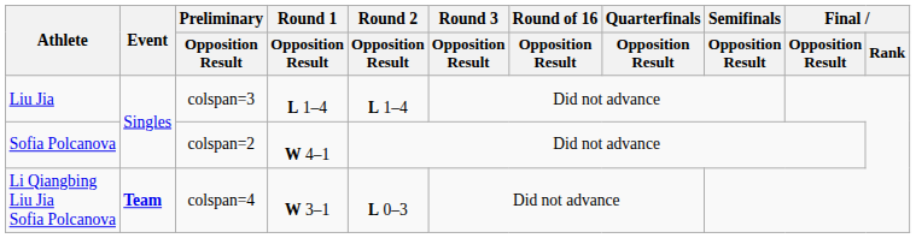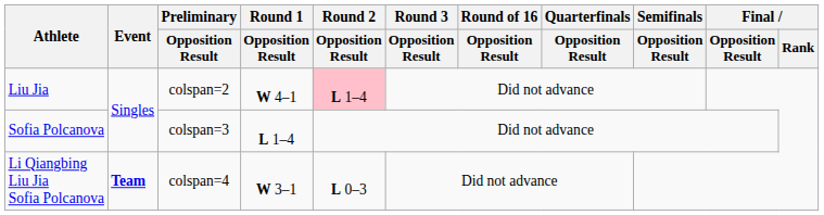Liu Jia | Preliminary / Opposition Result: colspan=3 -> colspan=2
Liu Jia | Round 1 / Opposition Result: L 1–4 -> W 4–1
Liu Jia | Round 2 / Opposition Result: no background -> pink background
Sofia Polcanova | Preliminary / Opposition Result: colspan=2 -> colspan=3
Sofia Polcanova | Round 1 / Opposition Result: W 4–1 -> L 1–4
